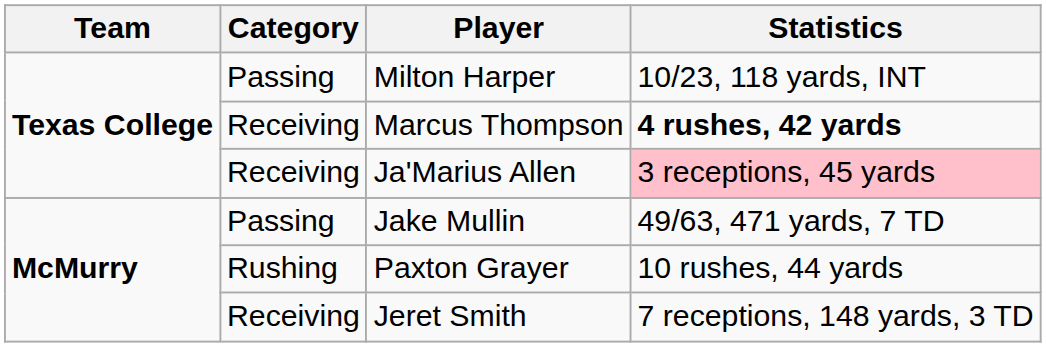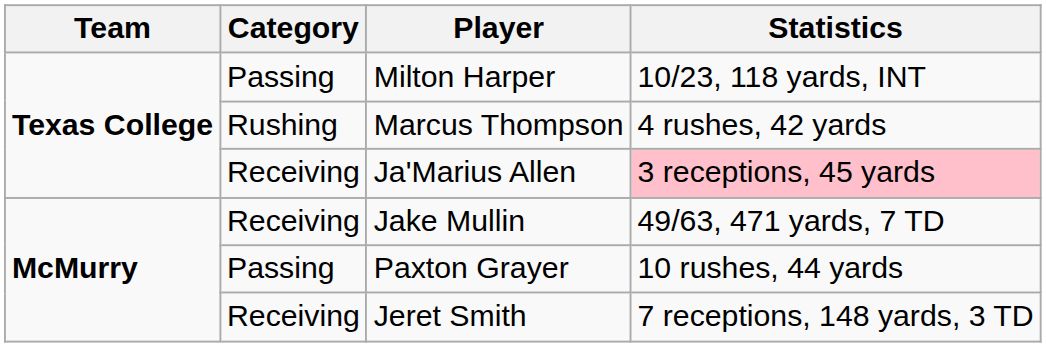Marcus Thompson | Category: Receiving -> Rushing
Marcus Thompson | Statistics: bold -> normal
Jake Mullin | Category: Passing -> Receiving
Paxton Grayer | Category: Rushing -> Passing
